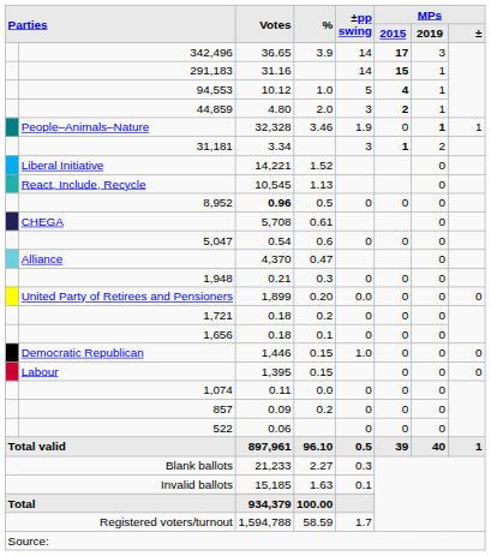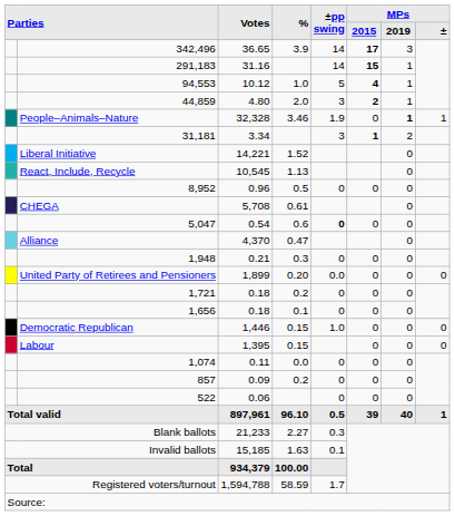8,952 | Votes: bold -> normal
5,047 | ±pp swing: normal -> bold
